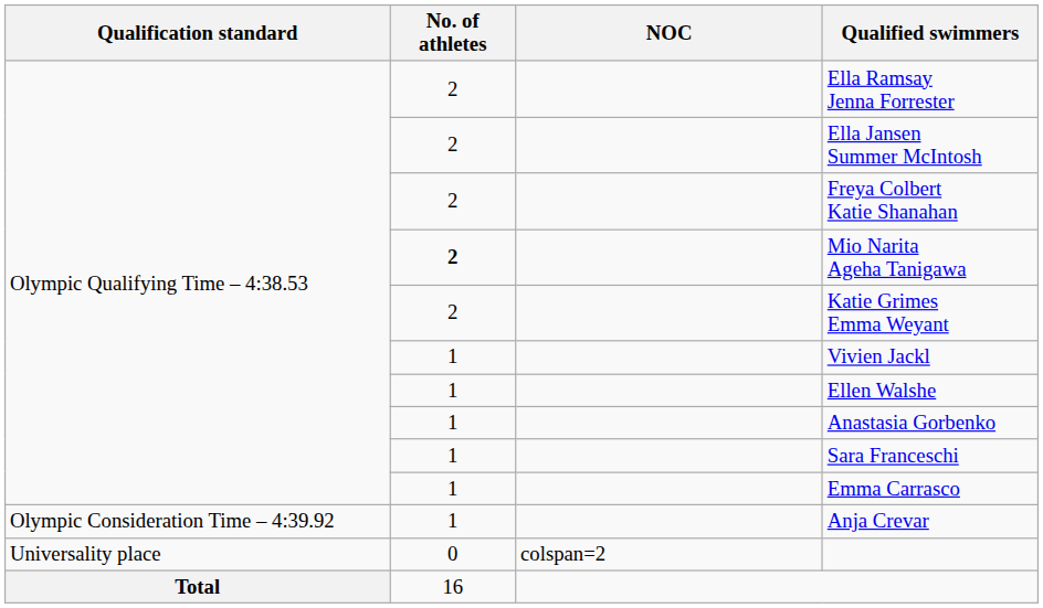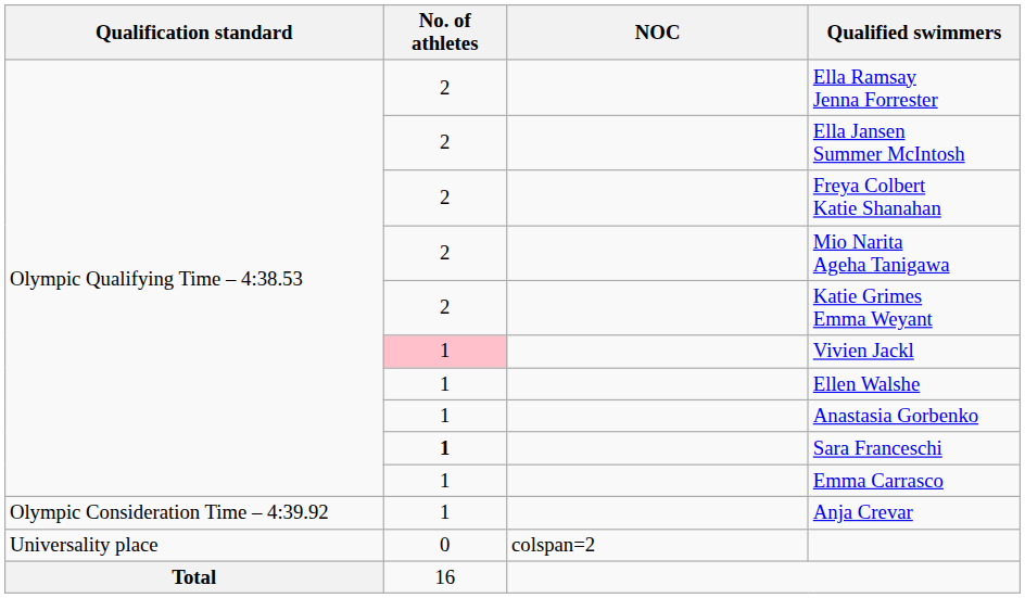Mio Narita Ageha Tanigawa | No. of athletes: bold -> normal
Vivien Jackl | No. of athletes: no background -> pink background
Sara Franceschi | No. of athletes: normal -> bold
